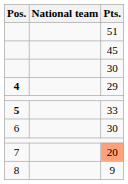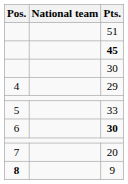45 | Pts.: normal -> bold
29 | Pos.: bold -> normal
33 | Pos.: bold -> normal
6 / 30 | Pts.: normal -> bold
20 | Pts.: lightsalmon background -> no background
9 | Pos.: normal -> bold
